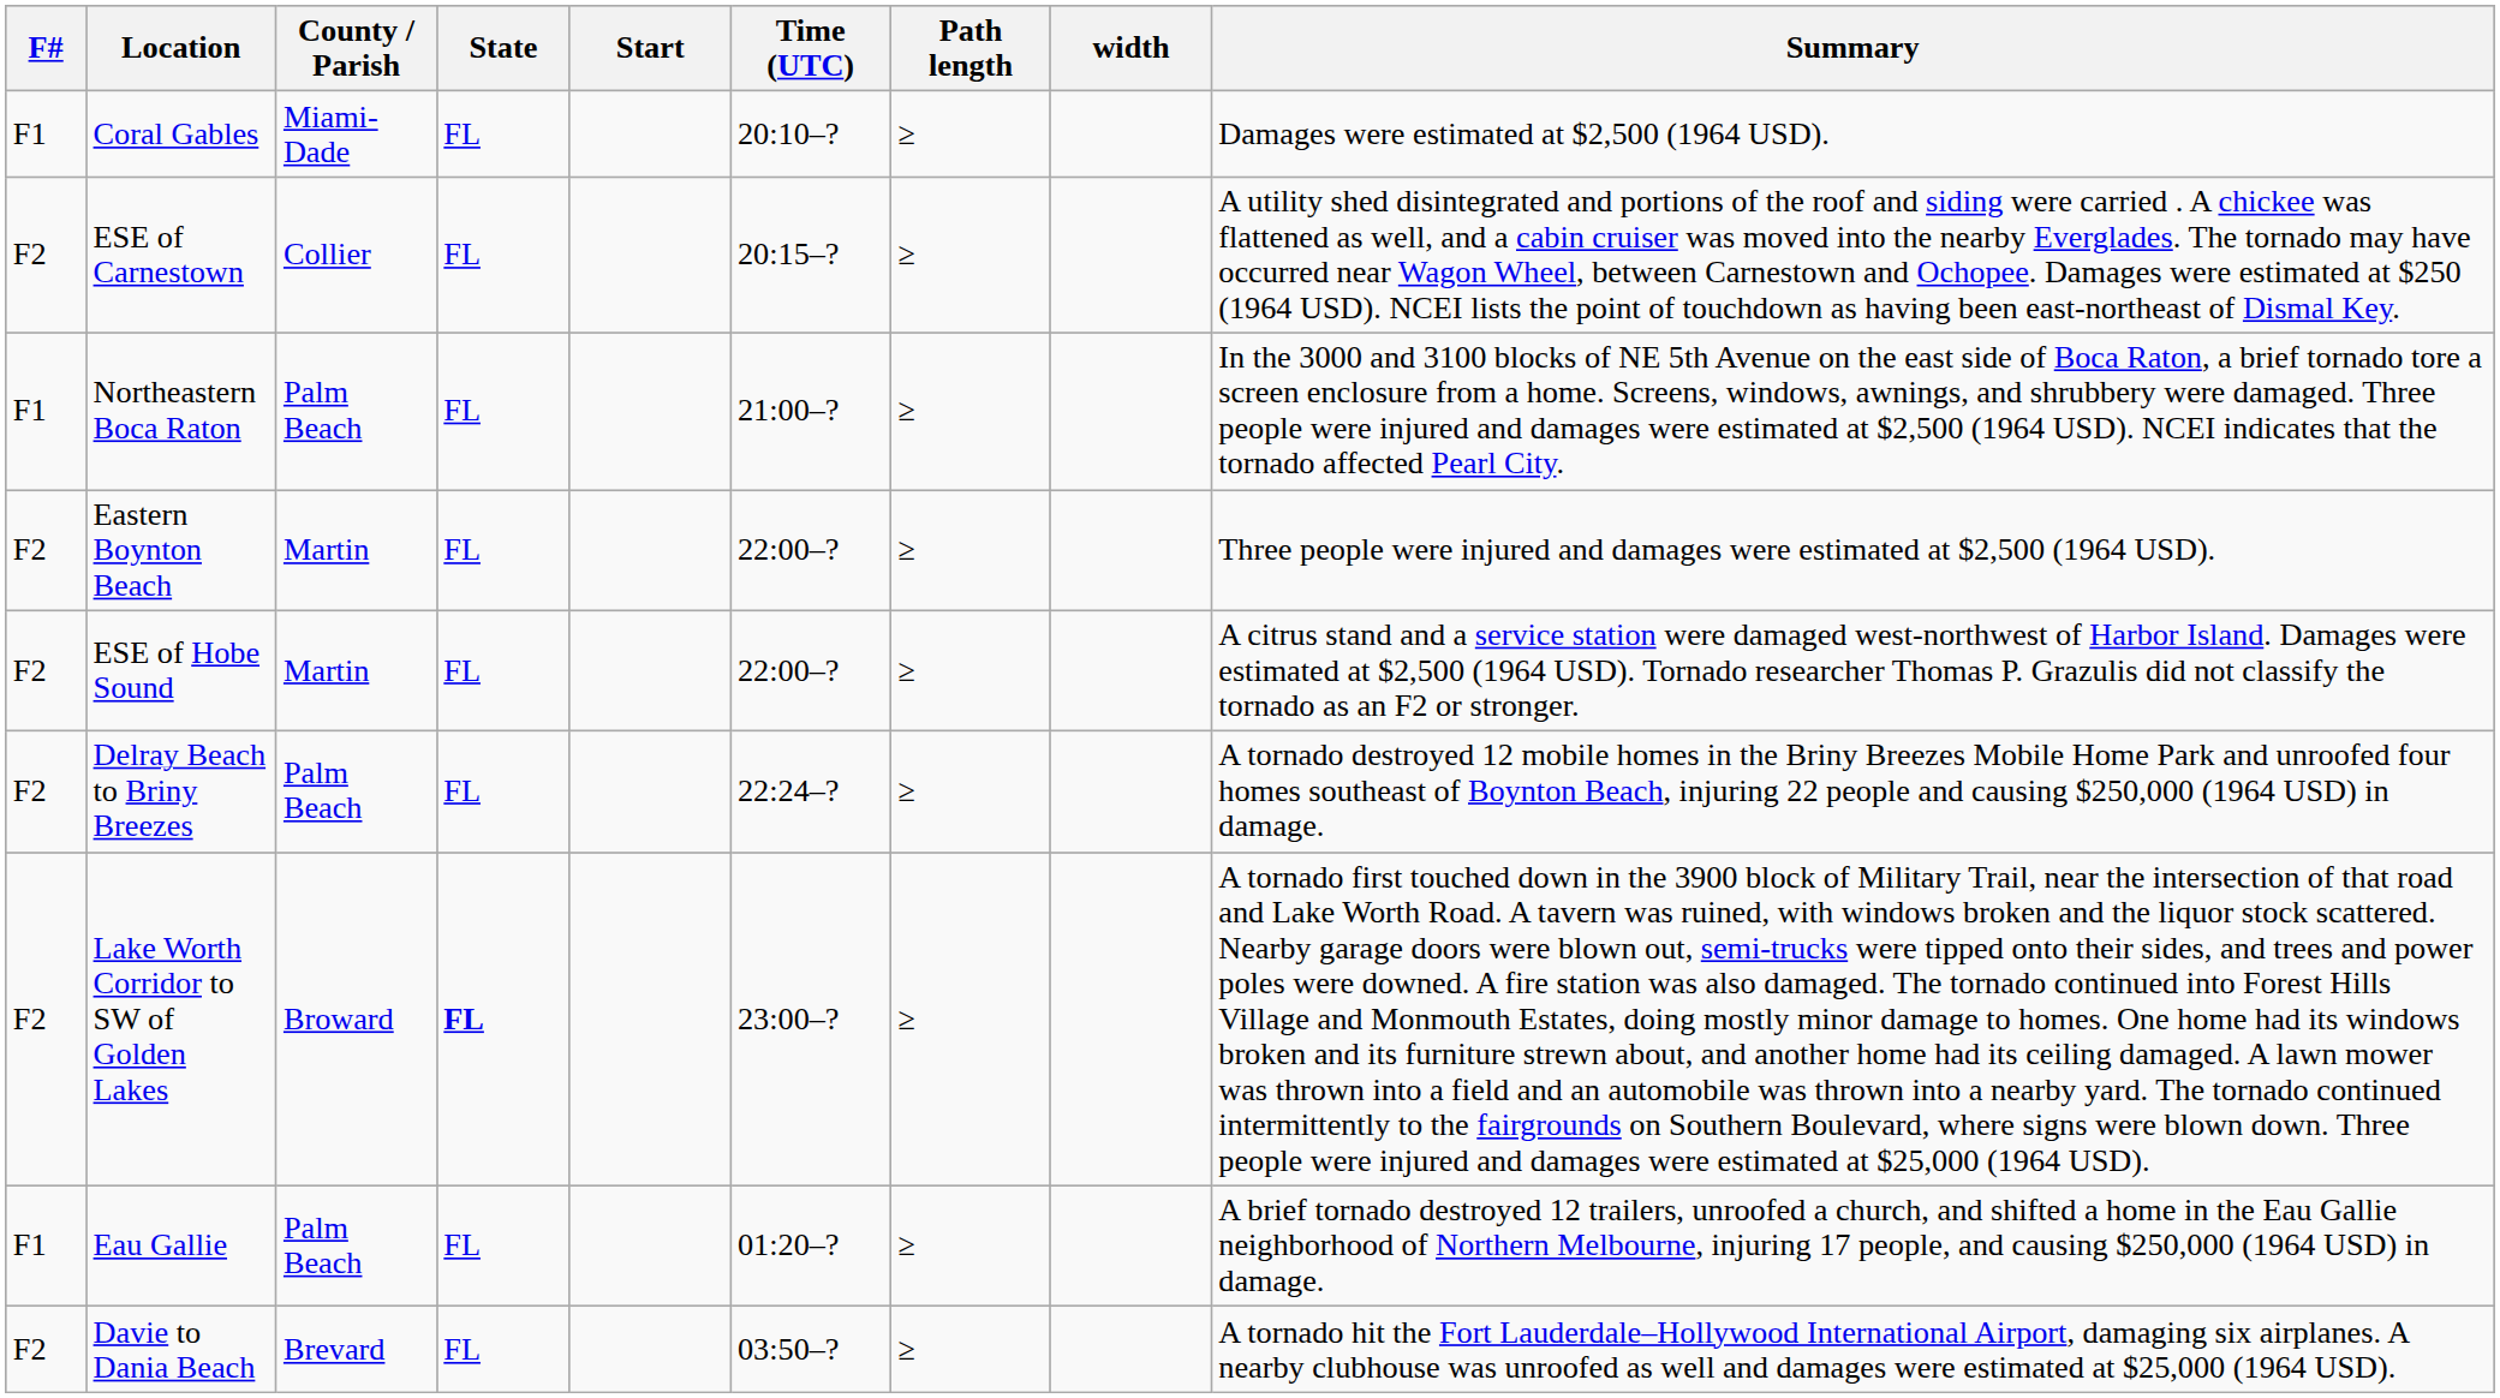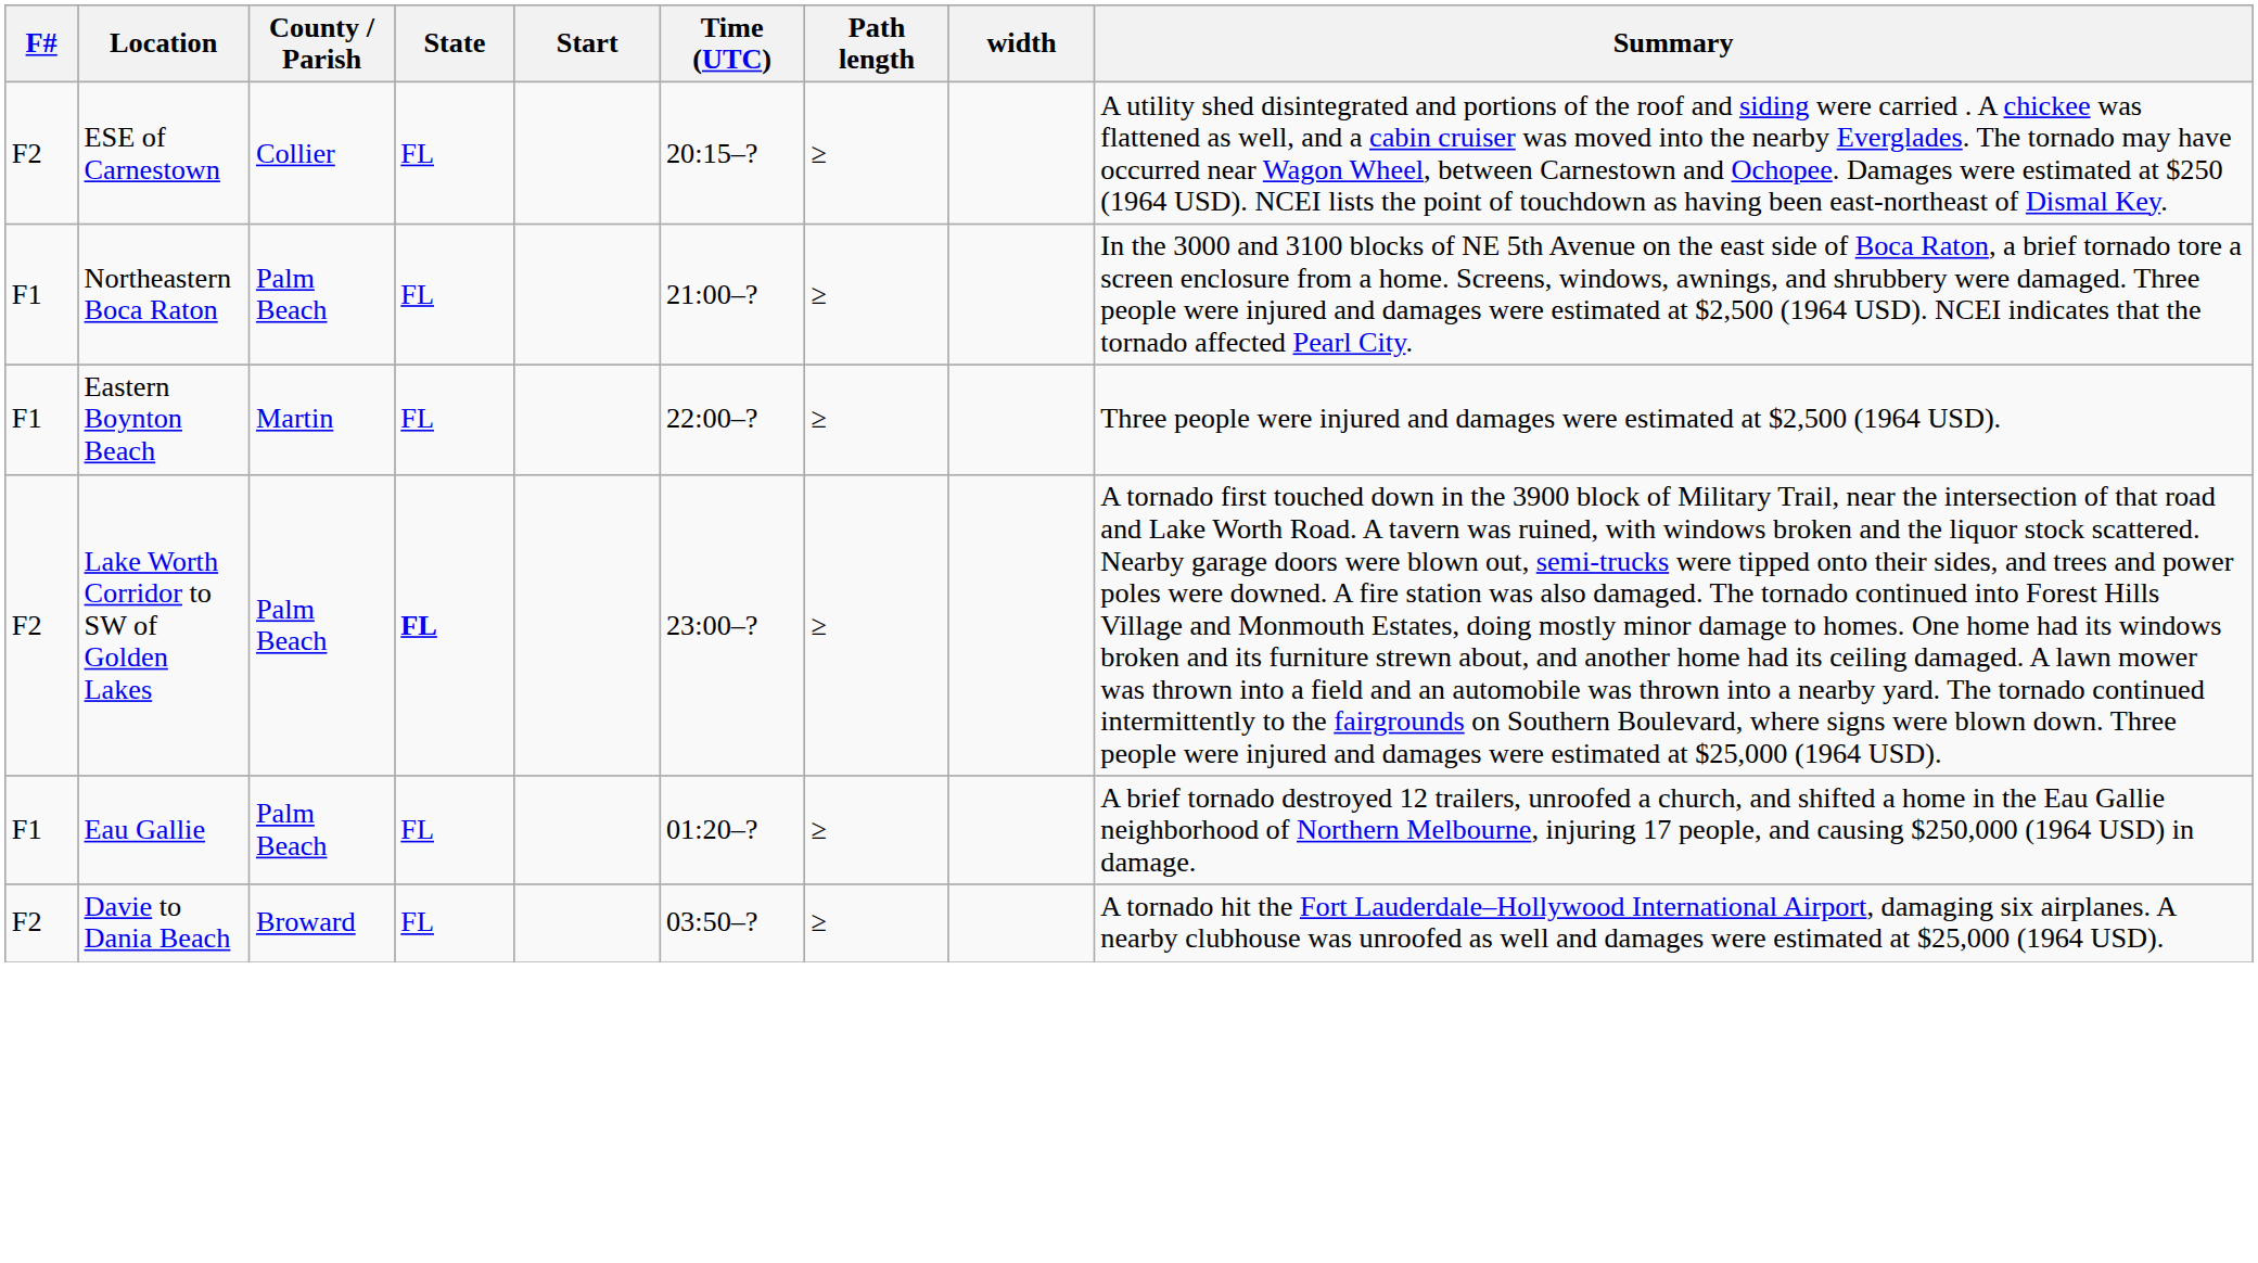- row: F1 | Coral Gables | Miami-Dade | FL | 20:10–? | ≥ | Damages were estimated at $2,500 (1964 USD).
Eastern Boynton Beach | F#: F2 -> F1
- row: F2 | ESE of Hobe Sound | Martin | FL | 22:00–? | ≥ | A citrus stand and a service station were damaged west-northwest of Harbor Island. Damages were estimated at $2,500 (1964 USD). Tornado researcher Thomas P. Grazulis did not classify the tornado as an F2 or stronger.
- row: F2 | Delray Beach to Briny Breezes | Palm Beach | FL | 22:24–? | ≥ | A tornado destroyed 12 mobile homes in the Briny Breezes Mobile Home Park and unroofed four homes southeast of Boynton Beach, injuring 22 people and causing $250,000 (1964 USD) in damage.
Lake Worth Corridor to SW of Golden Lakes | County / Parish: Broward -> Palm Beach
Davie to Dania Beach | County / Parish: Brevard -> Broward
